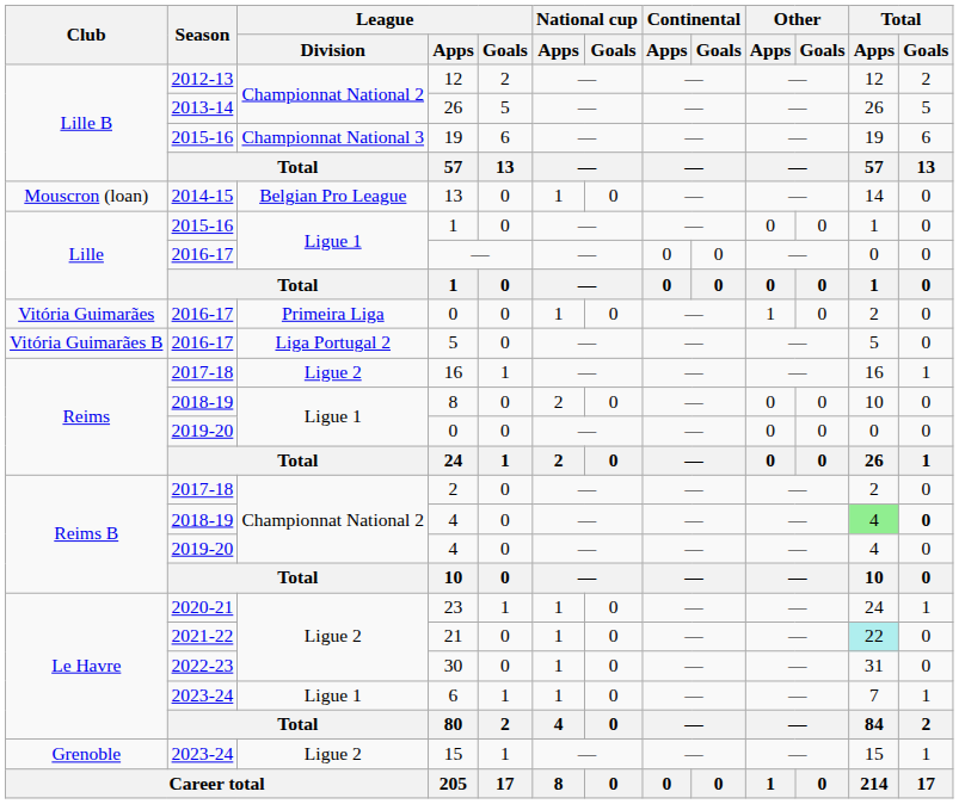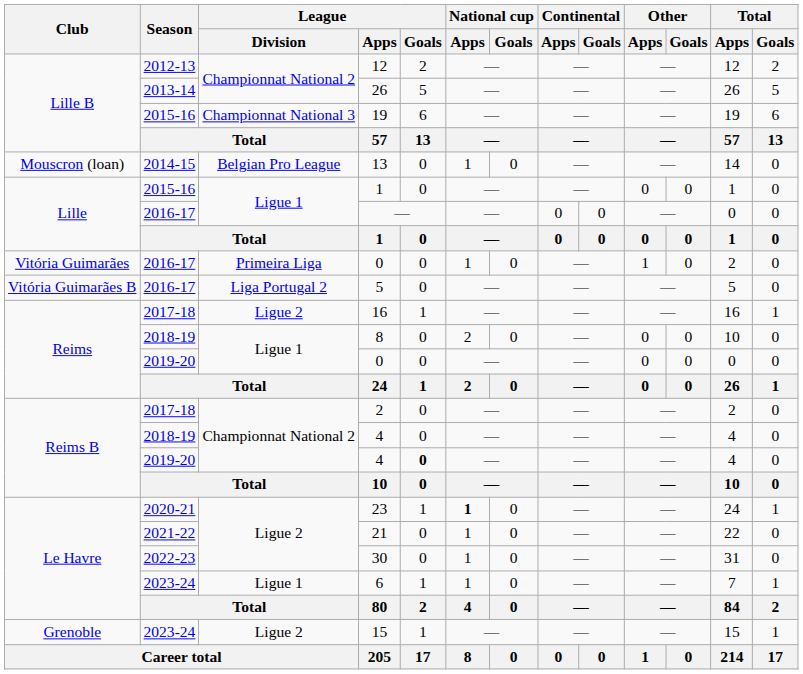2018-19 / 4 | Total / Apps: lightgreen background -> no background
2018-19 / 4 | Total / Goals: bold -> normal
2019-20 / 4 | League / Goals: normal -> bold
23 | National cup / Apps: normal -> bold
21 | Total / Apps: paleturquoise background -> no background
